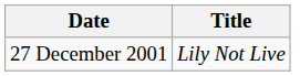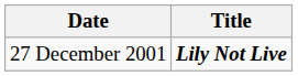27 December 2001 | Title: normal -> bold
